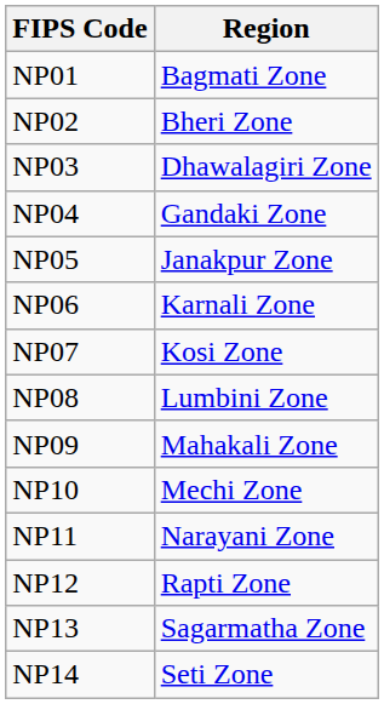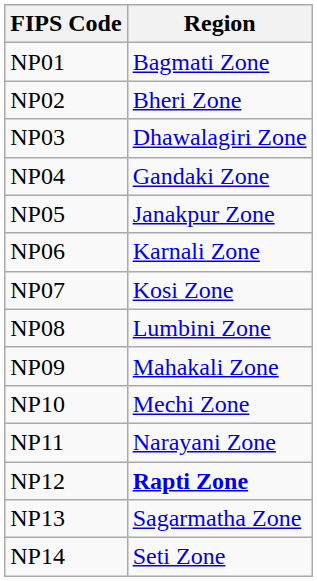NP12 | Region: normal -> bold
